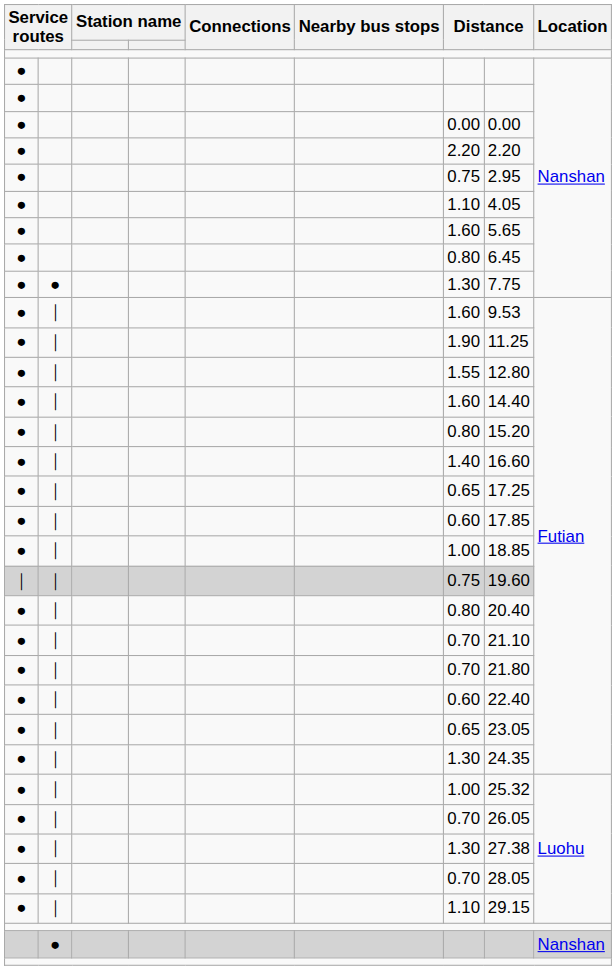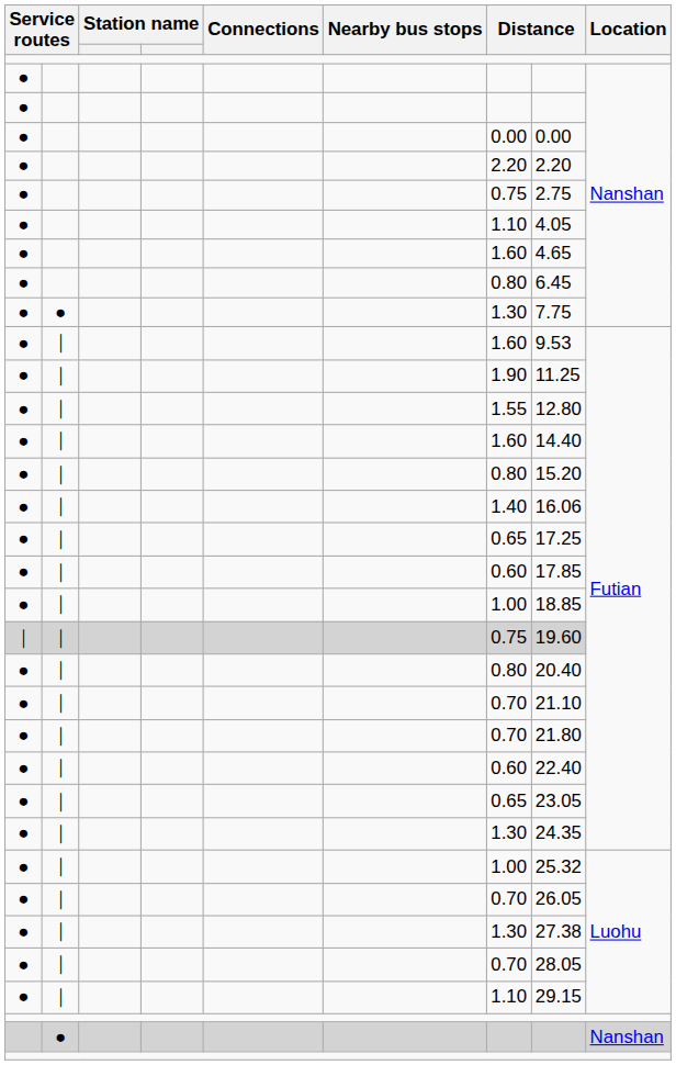row 8 | column 8: 2.95 -> 2.75
row 10 | column 8: 5.65 -> 4.65
row 18 | column 8: 16.60 -> 16.06
